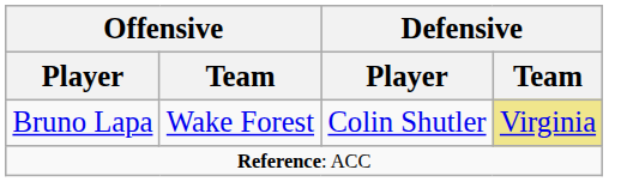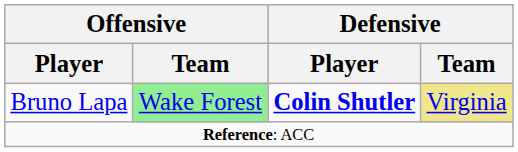Bruno Lapa | Offensive / Team: no background -> lightgreen background
Bruno Lapa | Defensive / Player: normal -> bold
